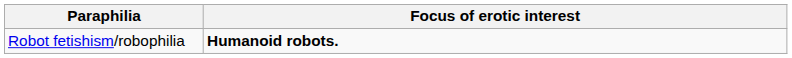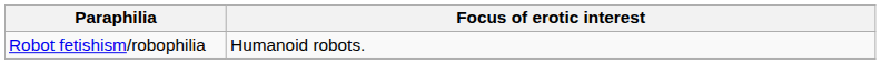Robot fetishism/robophilia | Focus of erotic interest: bold -> normal
